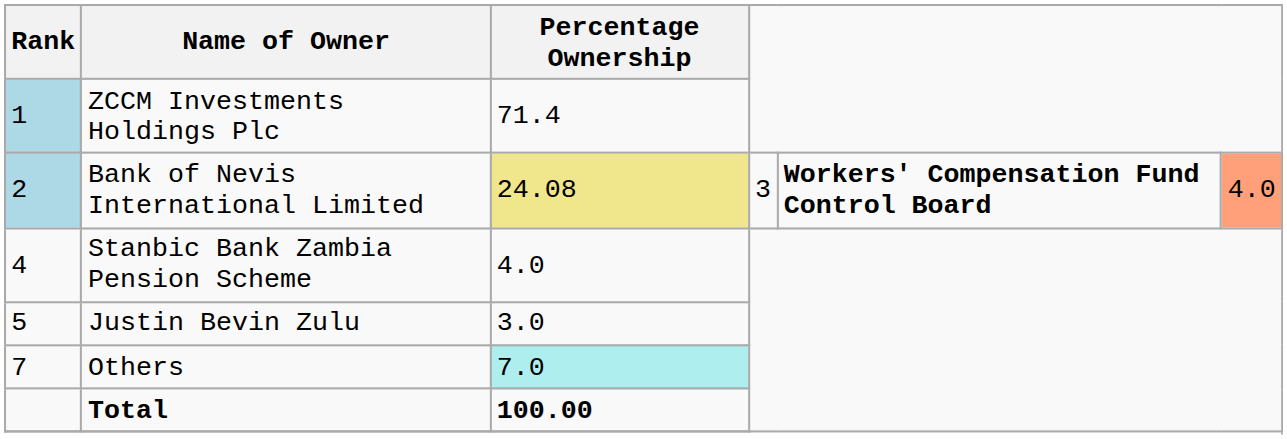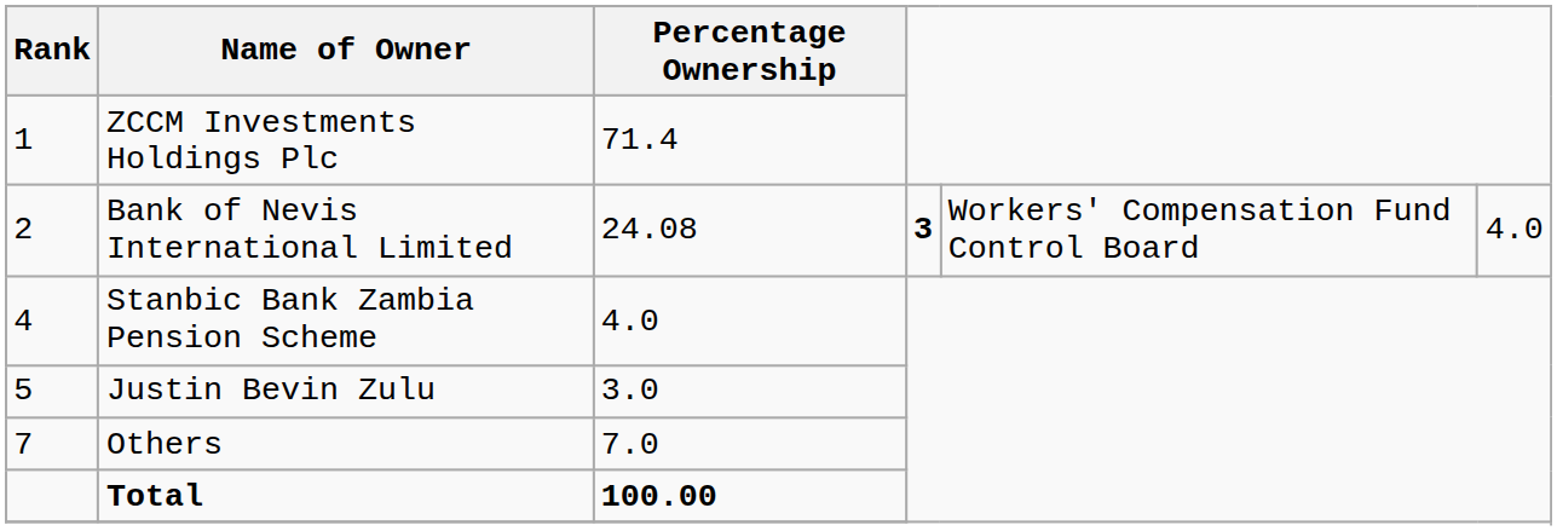ZCCM Investments Holdings Plc | Rank: lightblue background -> no background
Bank of Nevis International Limited | Rank: lightblue background -> no background
Bank of Nevis International Limited | Percentage Ownership: khaki background -> no background
Bank of Nevis International Limited | column 4: normal -> bold
Bank of Nevis International Limited | column 5: bold -> normal
Bank of Nevis International Limited | column 6: lightsalmon background -> no background
Others | Percentage Ownership: paleturquoise background -> no background
